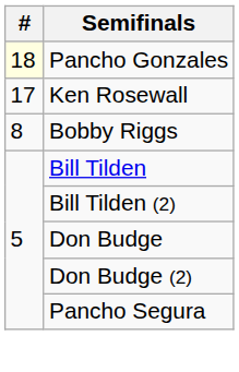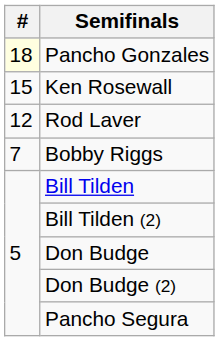Ken Rosewall | #: 17 -> 15
+ row: 12 | Rod Laver
Bobby Riggs | #: 8 -> 7
